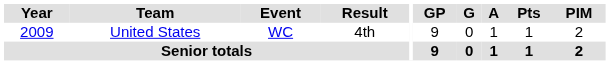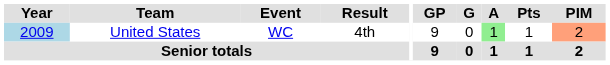United States | Year: no background -> lightblue background
United States | A: no background -> lightgreen background
United States | PIM: no background -> lightsalmon background
